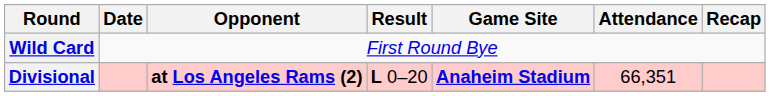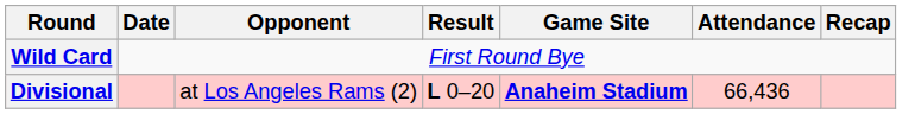Divisional | Opponent: bold -> normal
Divisional | Attendance: 66,351 -> 66,436
